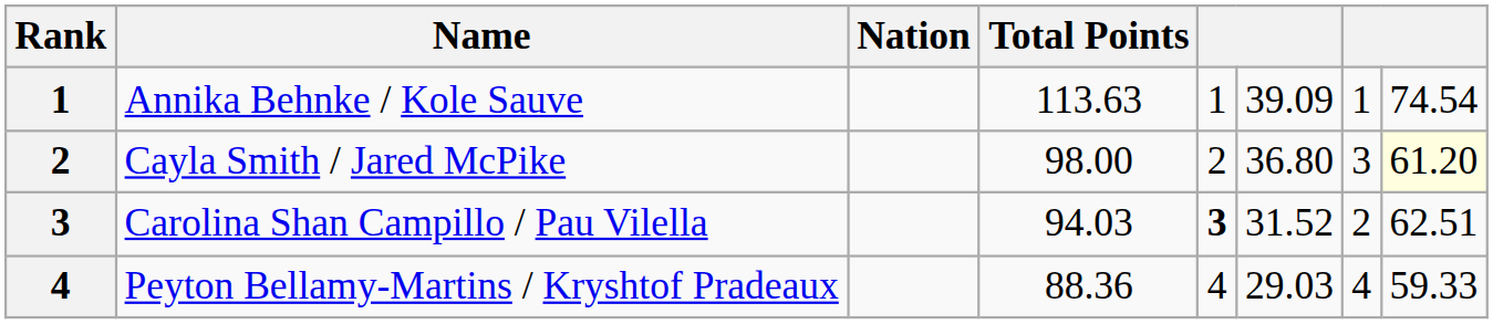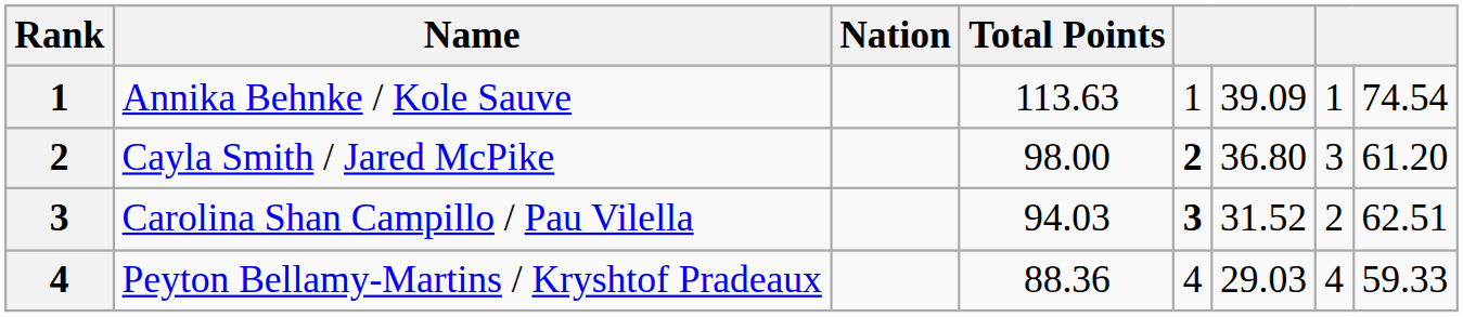Cayla Smith / Jared McPike | column 5: normal -> bold
Cayla Smith / Jared McPike | column 8: lightyellow background -> no background
